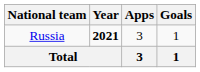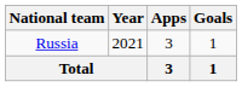Russia | Year: bold -> normal
